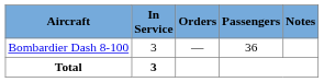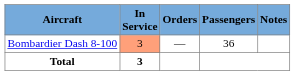Bombardier Dash 8-100 | In Service: no background -> lightsalmon background
